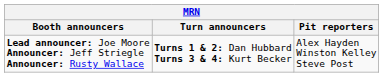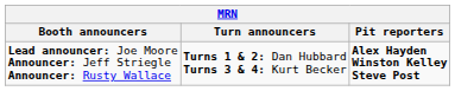row 3 | Pit reporters: normal -> bold
